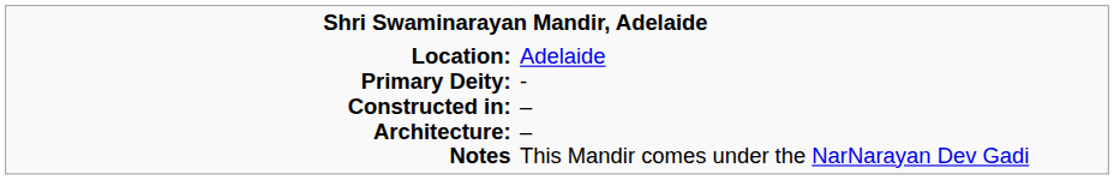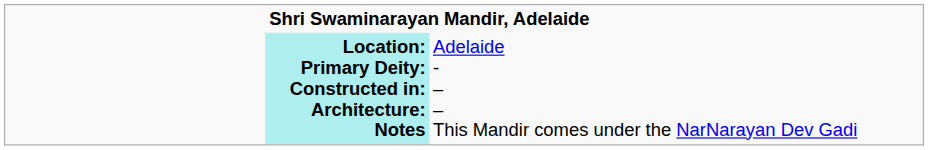Location: Primary Deity: Constructed in: Architecture: Notes | column 2: no background -> paleturquoise background
